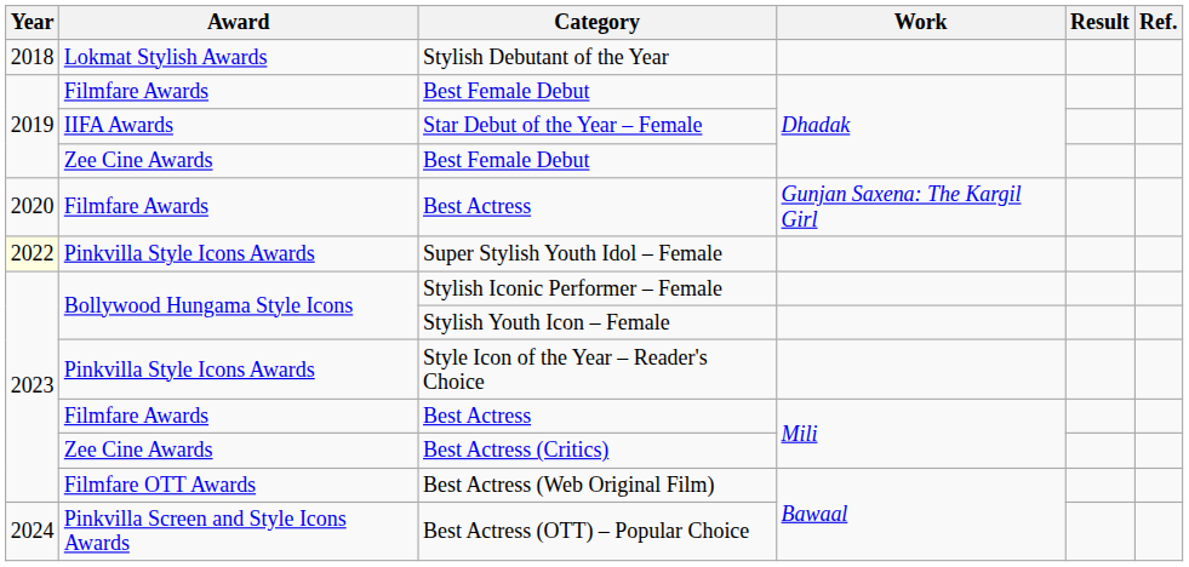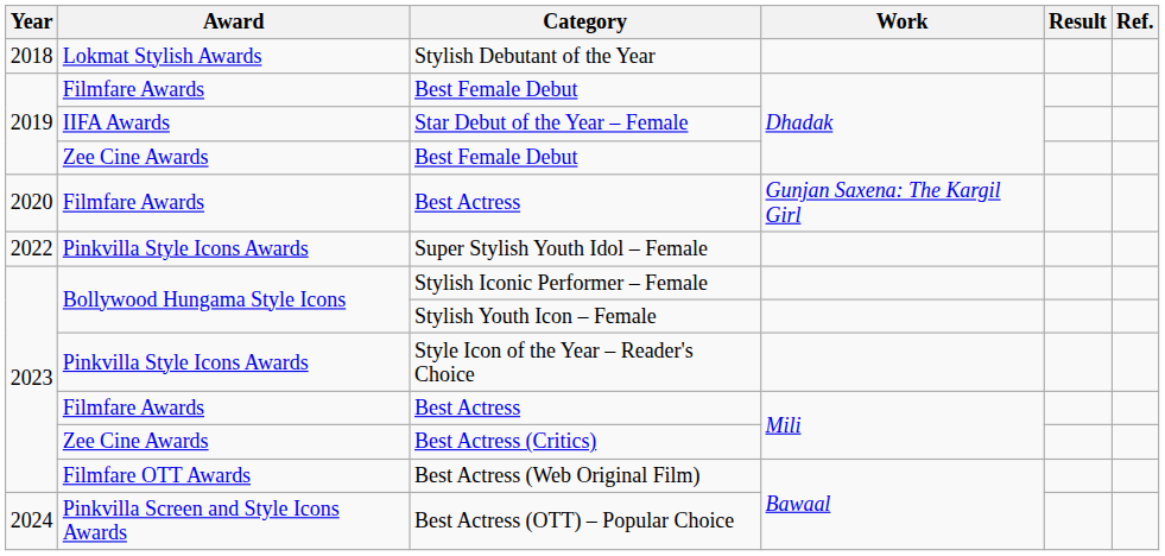Super Stylish Youth Idol – Female | Year: lightyellow background -> no background
